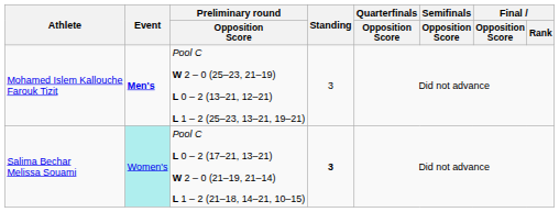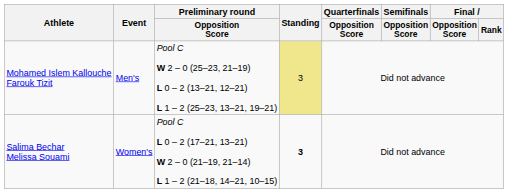Mohamed Islem Kallouche Farouk Tizit | Event: bold -> normal
Mohamed Islem Kallouche Farouk Tizit | Standing: no background -> khaki background
Salima Bechar Melissa Souami | Event: paleturquoise background -> no background
